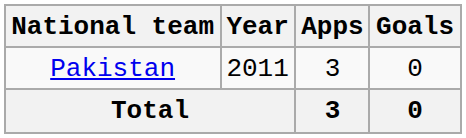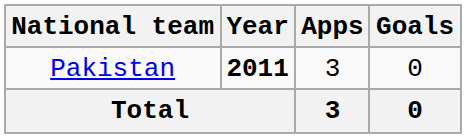Pakistan | Year: normal -> bold
